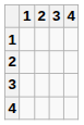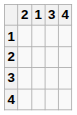columns swapped: 1 <-> 2
